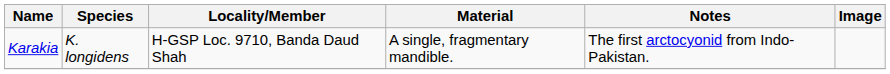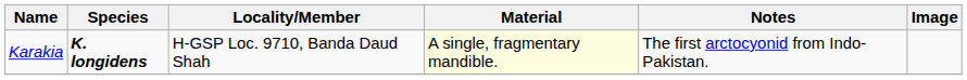Karakia | Species: normal -> bold
Karakia | Material: no background -> lightyellow background
